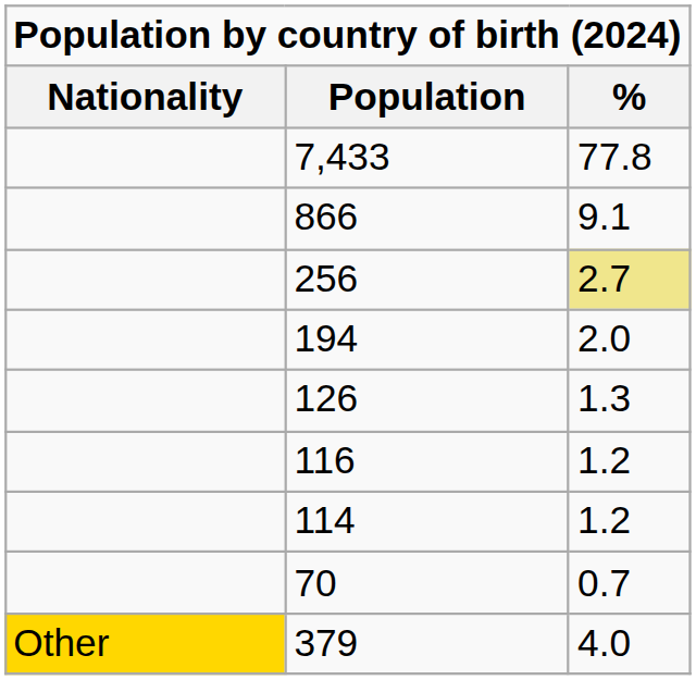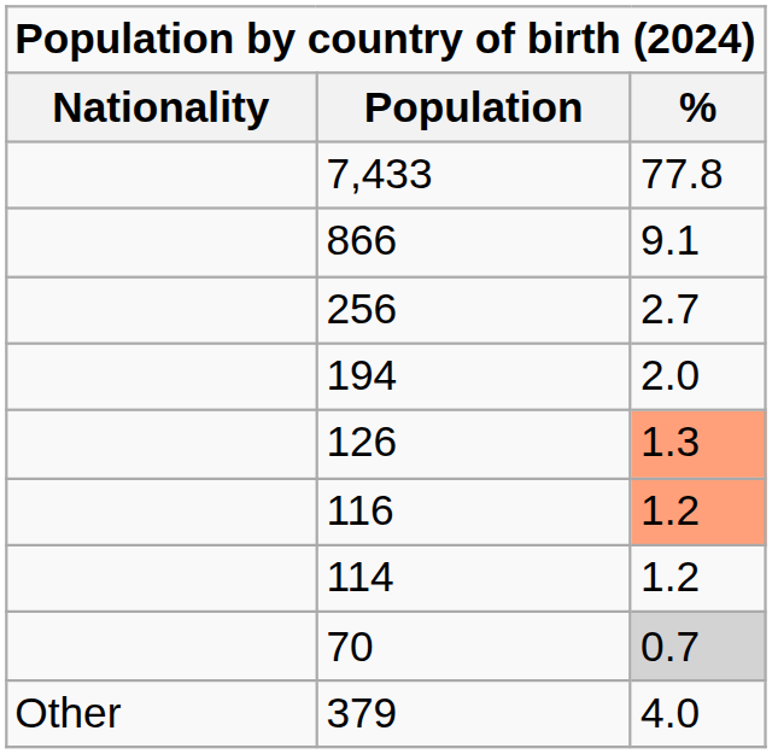256 | %: khaki background -> no background
126 | %: no background -> lightsalmon background
116 | %: no background -> lightsalmon background
70 | %: no background -> lightgrey background
379 | Nationality: gold background -> no background
